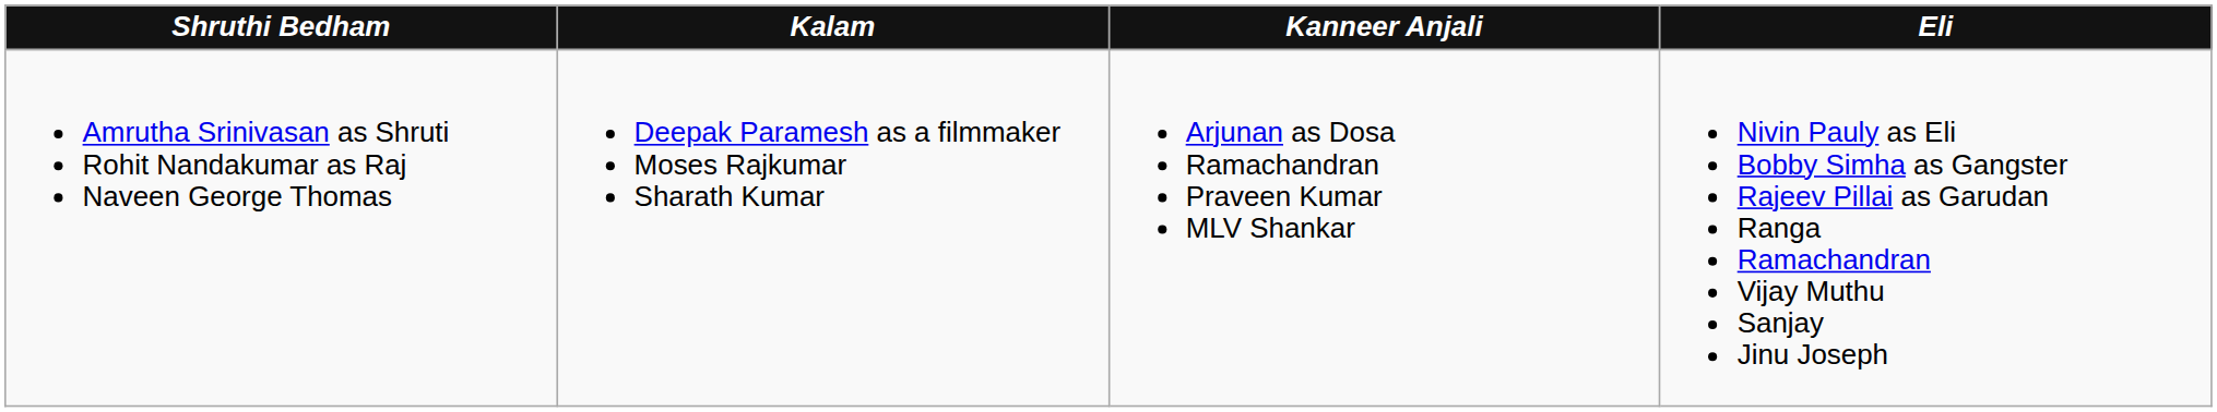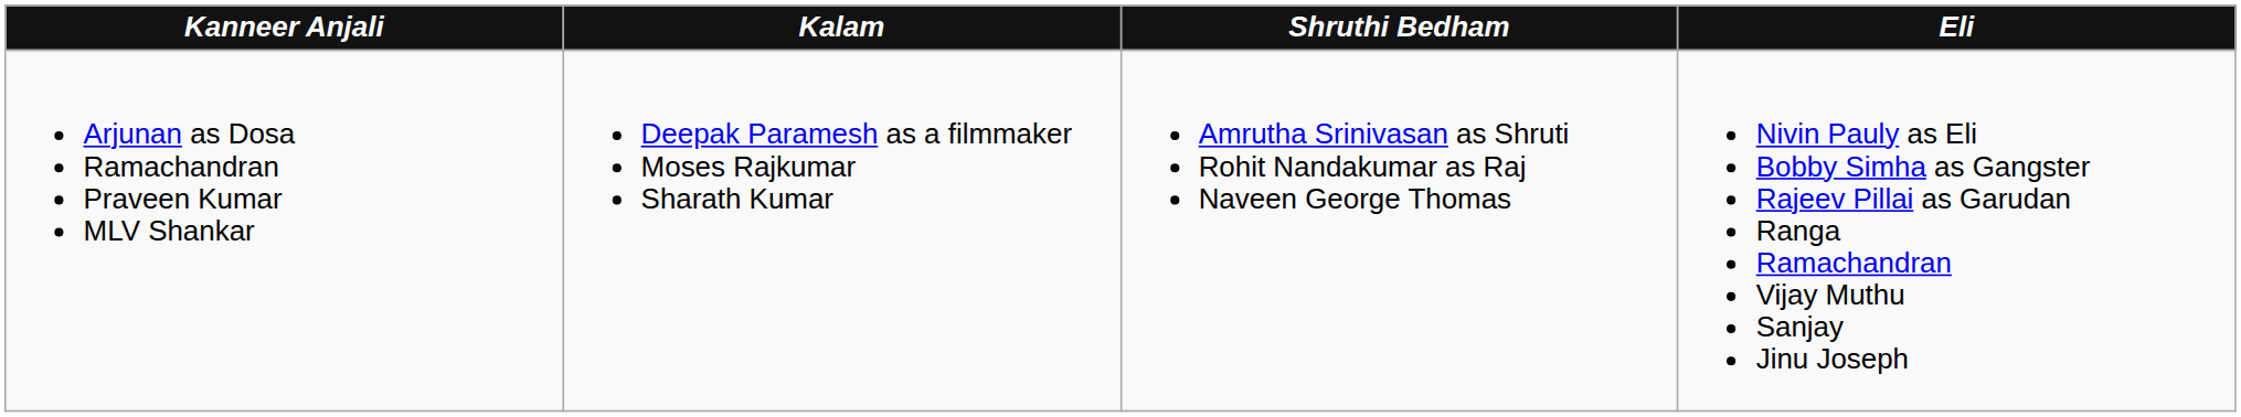columns swapped: Shruthi Bedham <-> Kanneer Anjali
